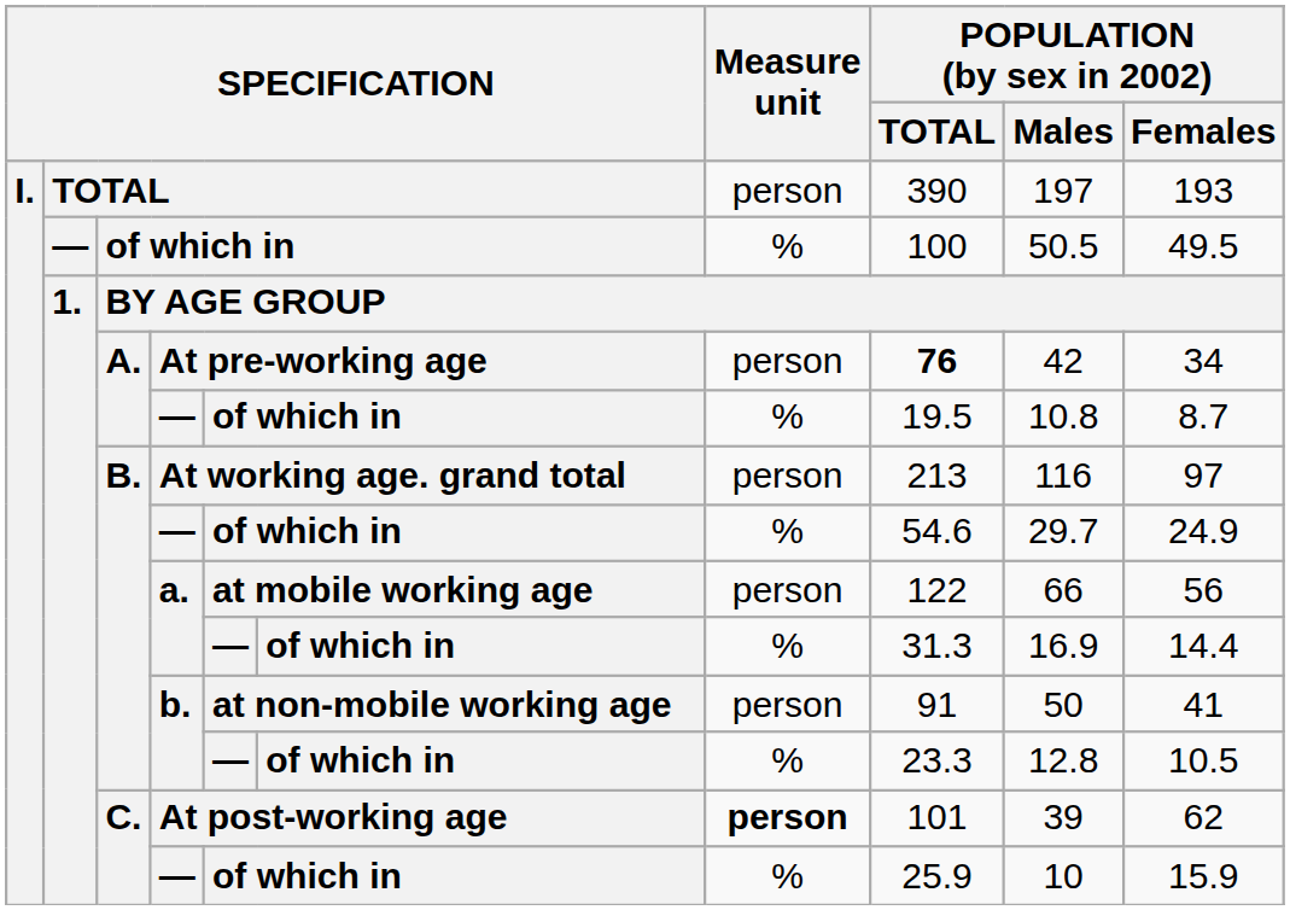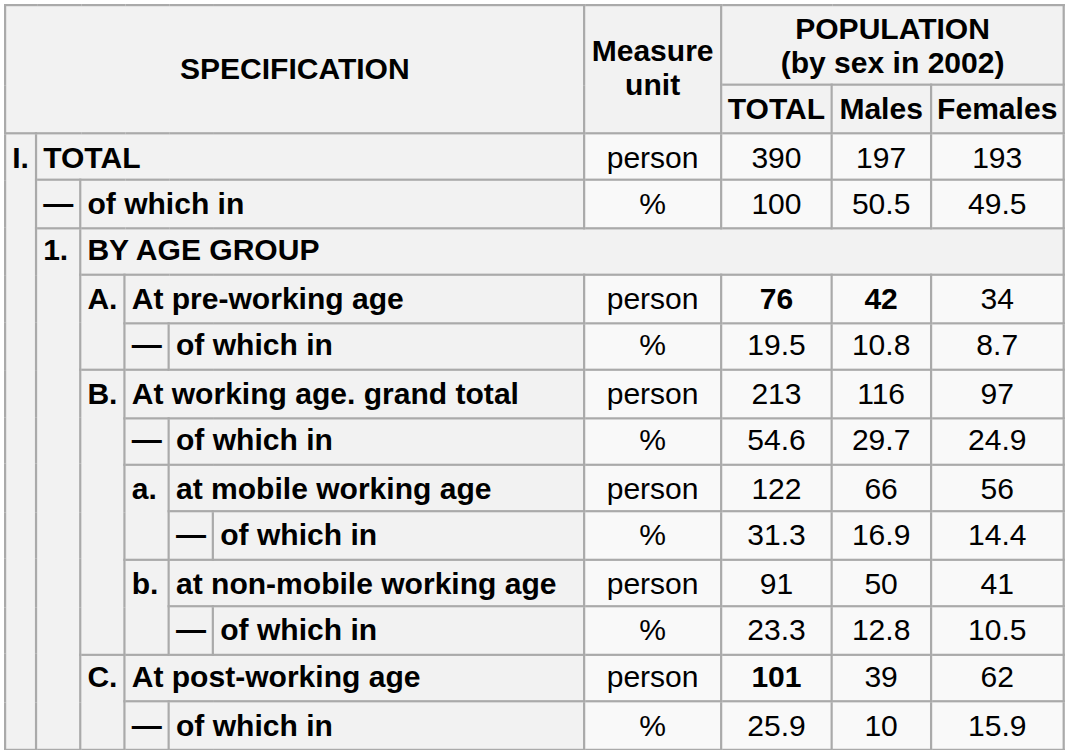At pre-working age | POPULATION (by sex in 2002) / Males: normal -> bold
At post-working age | Measure unit: bold -> normal
At post-working age | POPULATION (by sex in 2002) / TOTAL: normal -> bold
